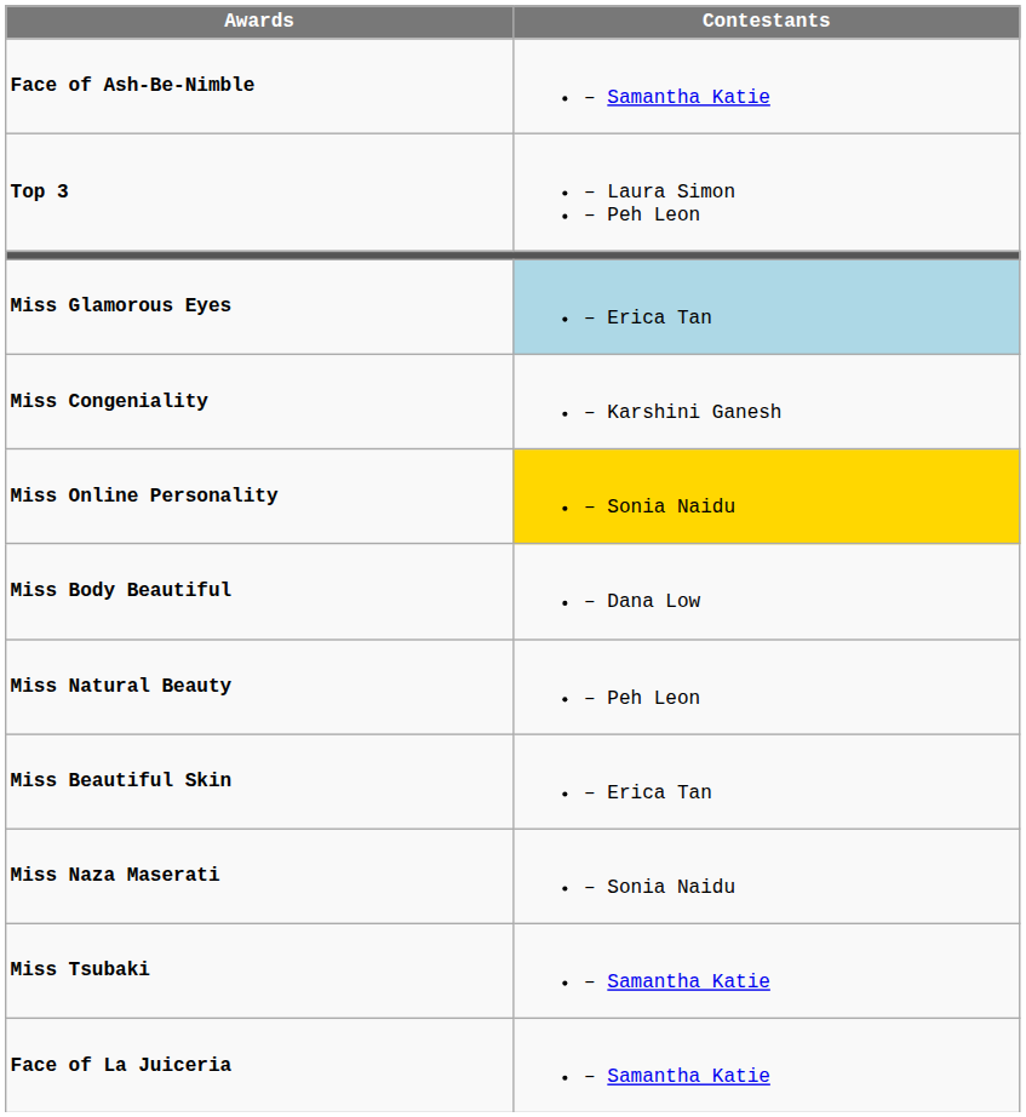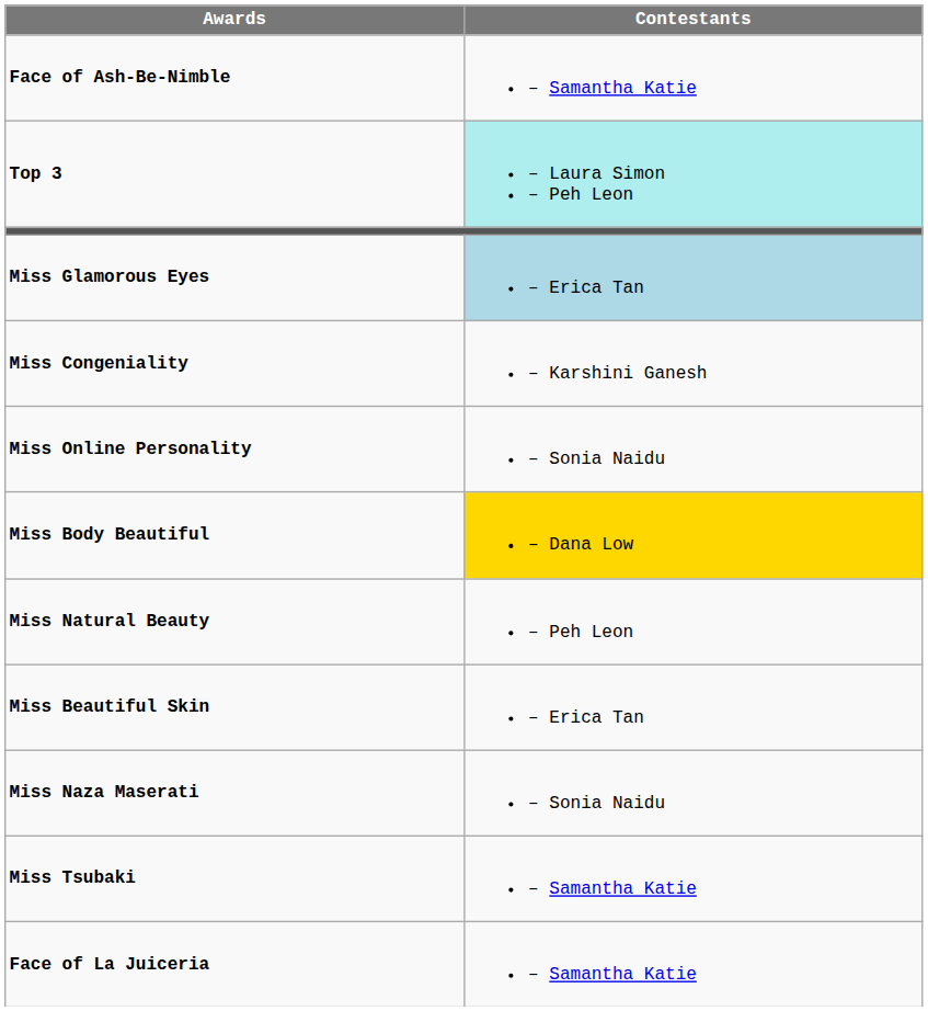Top 3 | Contestants: no background -> paleturquoise background
Miss Online Personality | Contestants: gold background -> no background
Miss Body Beautiful | Contestants: no background -> gold background
